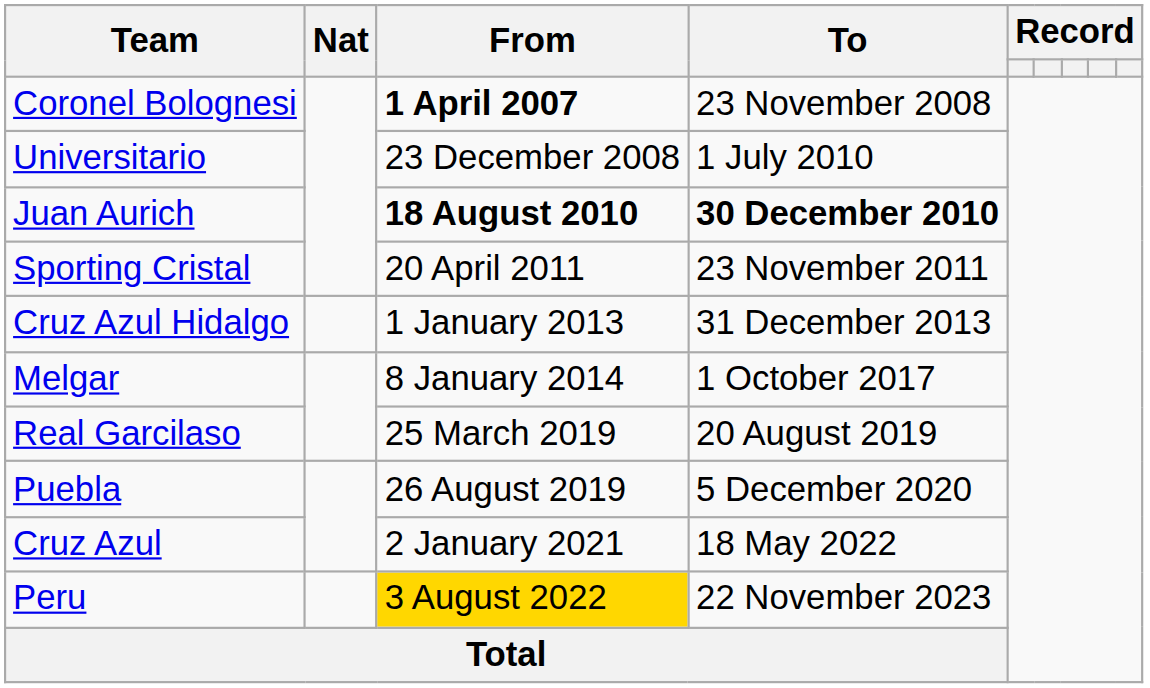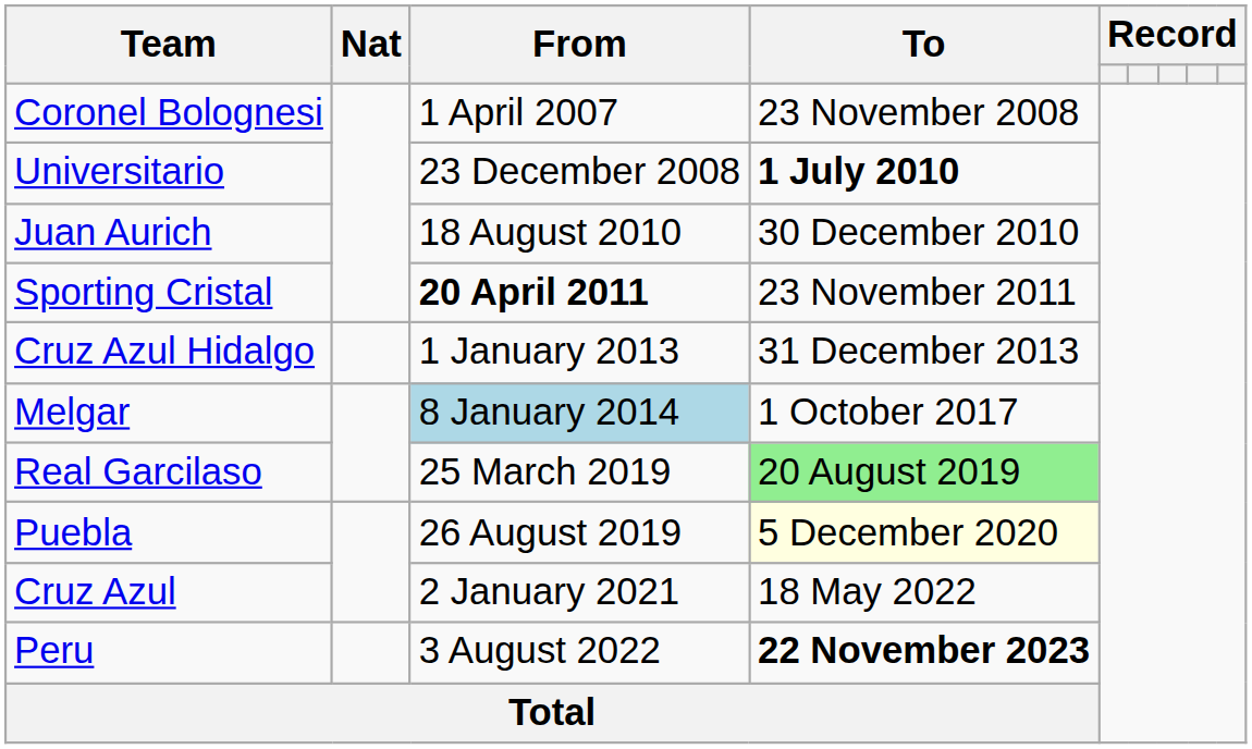Coronel Bolognesi | From: bold -> normal
Universitario | To: normal -> bold
Juan Aurich | From: bold -> normal
Juan Aurich | To: bold -> normal
Sporting Cristal | From: normal -> bold
Melgar | From: no background -> lightblue background
Real Garcilaso | To: no background -> lightgreen background
Puebla | To: no background -> lightyellow background
Peru | From: gold background -> no background
Peru | To: normal -> bold
